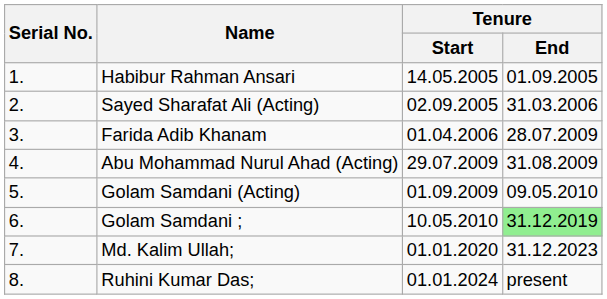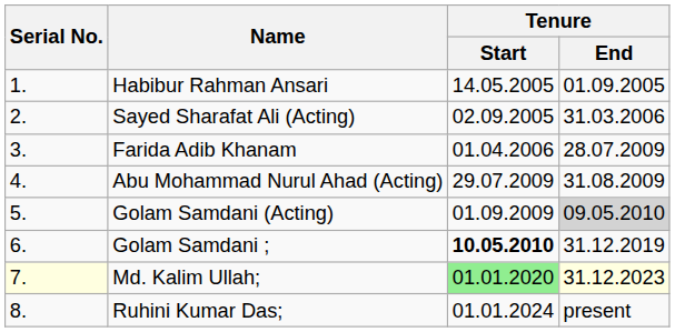Golam Samdani (Acting) | Tenure / End: no background -> lightgrey background
Golam Samdani ; | Tenure / Start: normal -> bold
Golam Samdani ; | Tenure / End: lightgreen background -> no background
Md. Kalim Ullah; | Serial No.: no background -> lightyellow background
Md. Kalim Ullah; | Tenure / Start: no background -> lightgreen background
Md. Kalim Ullah; | Tenure / End: no background -> lightyellow background
